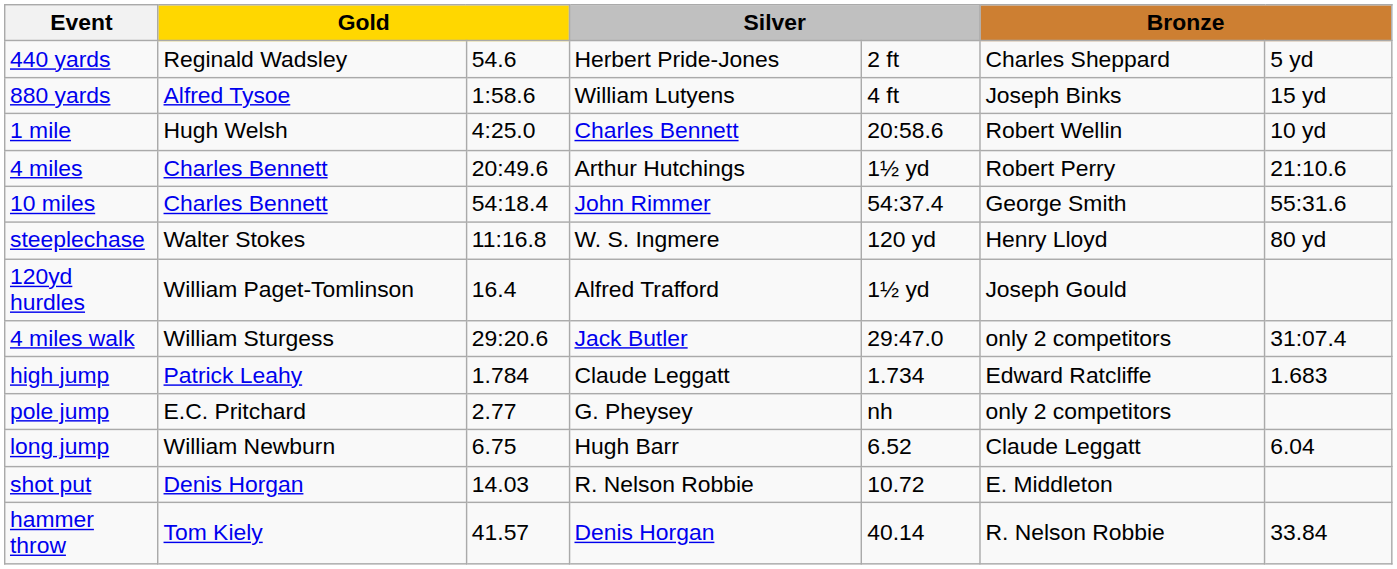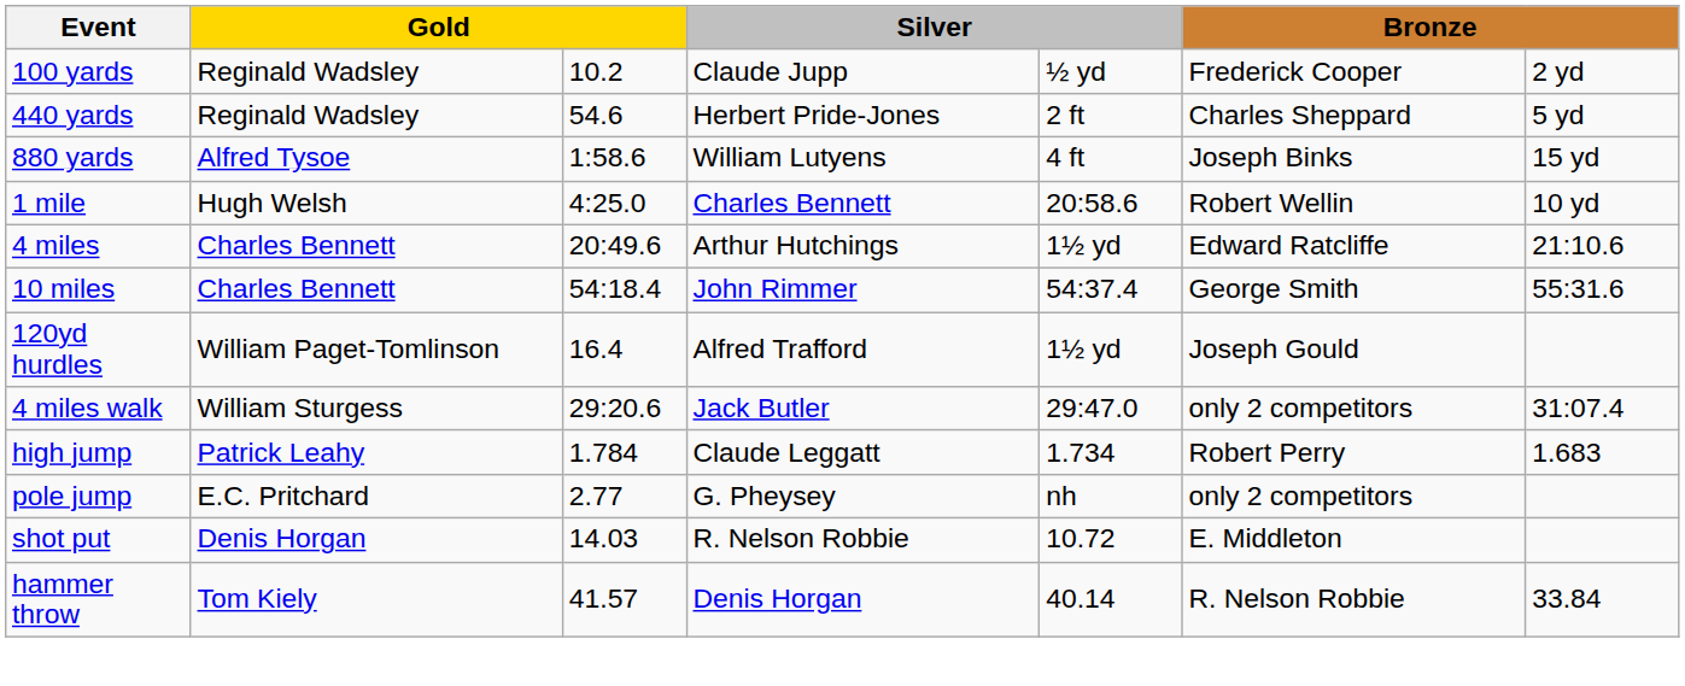+ row: 100 yards | Reginald Wadsley | 10.2 | Claude Jupp | ½ yd | Frederick Cooper | 2 yd
4 miles | column 6: Robert Perry -> Edward Ratcliffe
- row: steeplechase | Walter Stokes | 11:16.8 | W. S. Ingmere | 120 yd | Henry Lloyd | 80 yd
high jump | column 6: Edward Ratcliffe -> Robert Perry
- row: long jump | William Newburn | 6.75 | Hugh Barr | 6.52 | Claude Leggatt | 6.04
